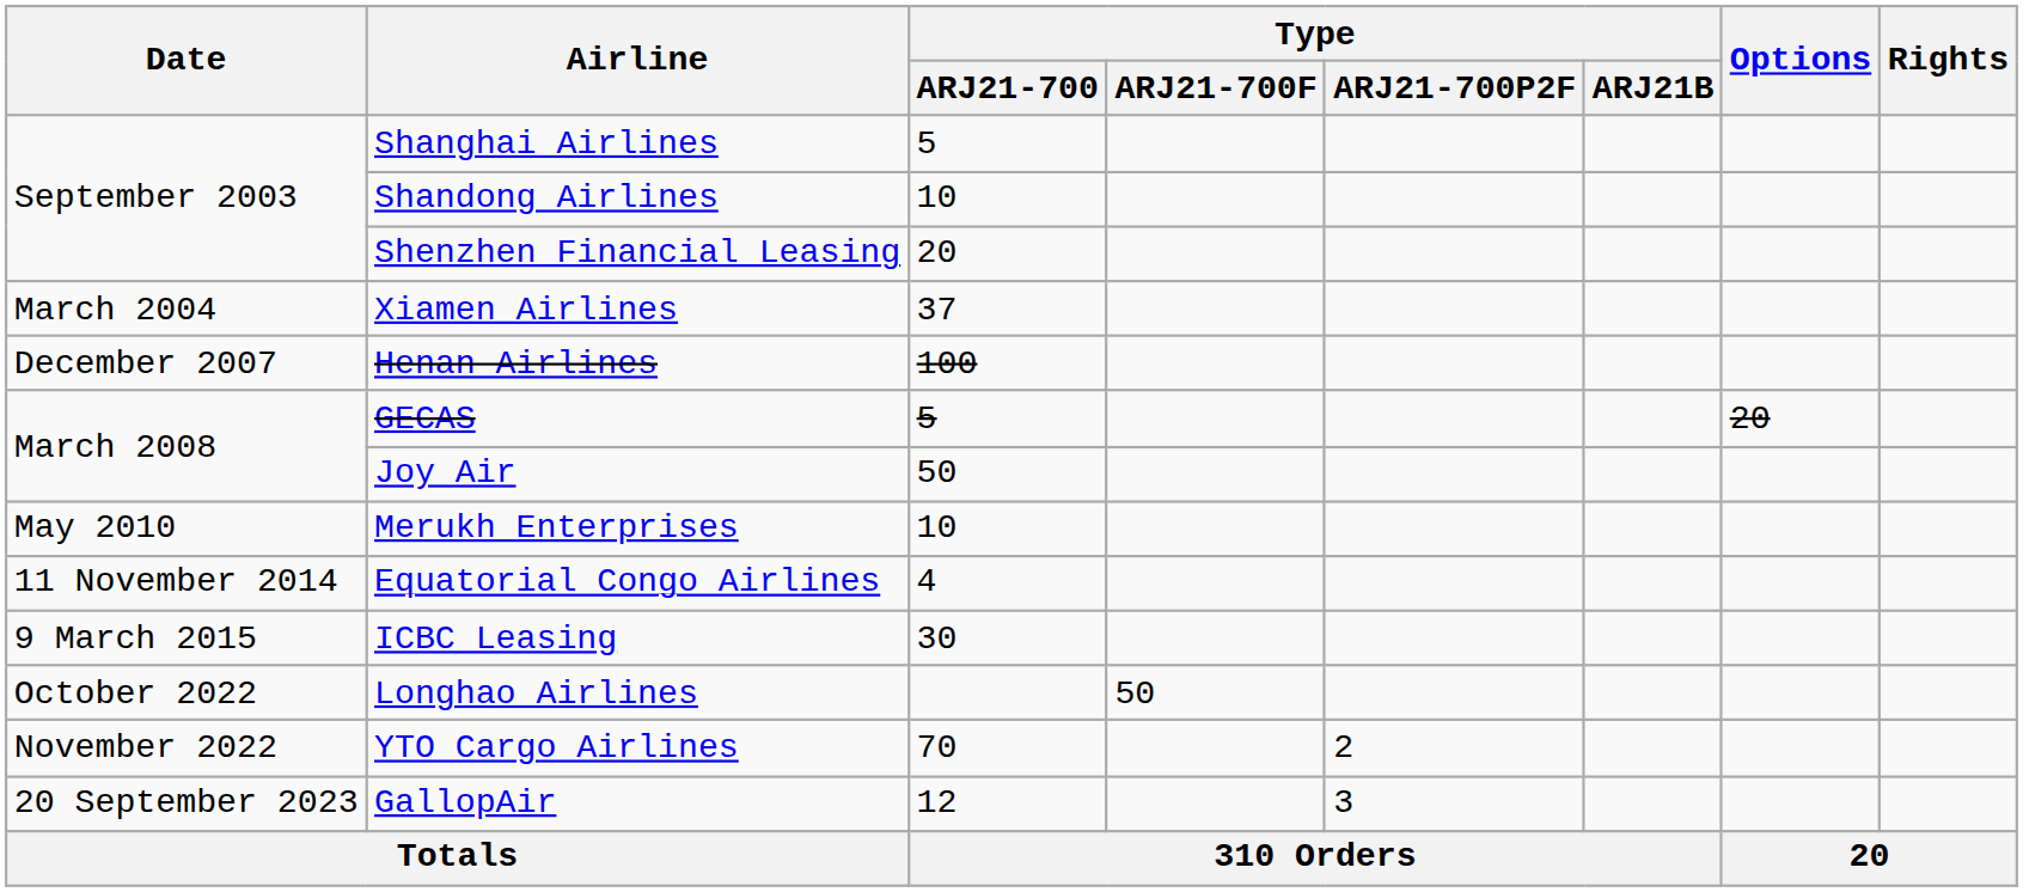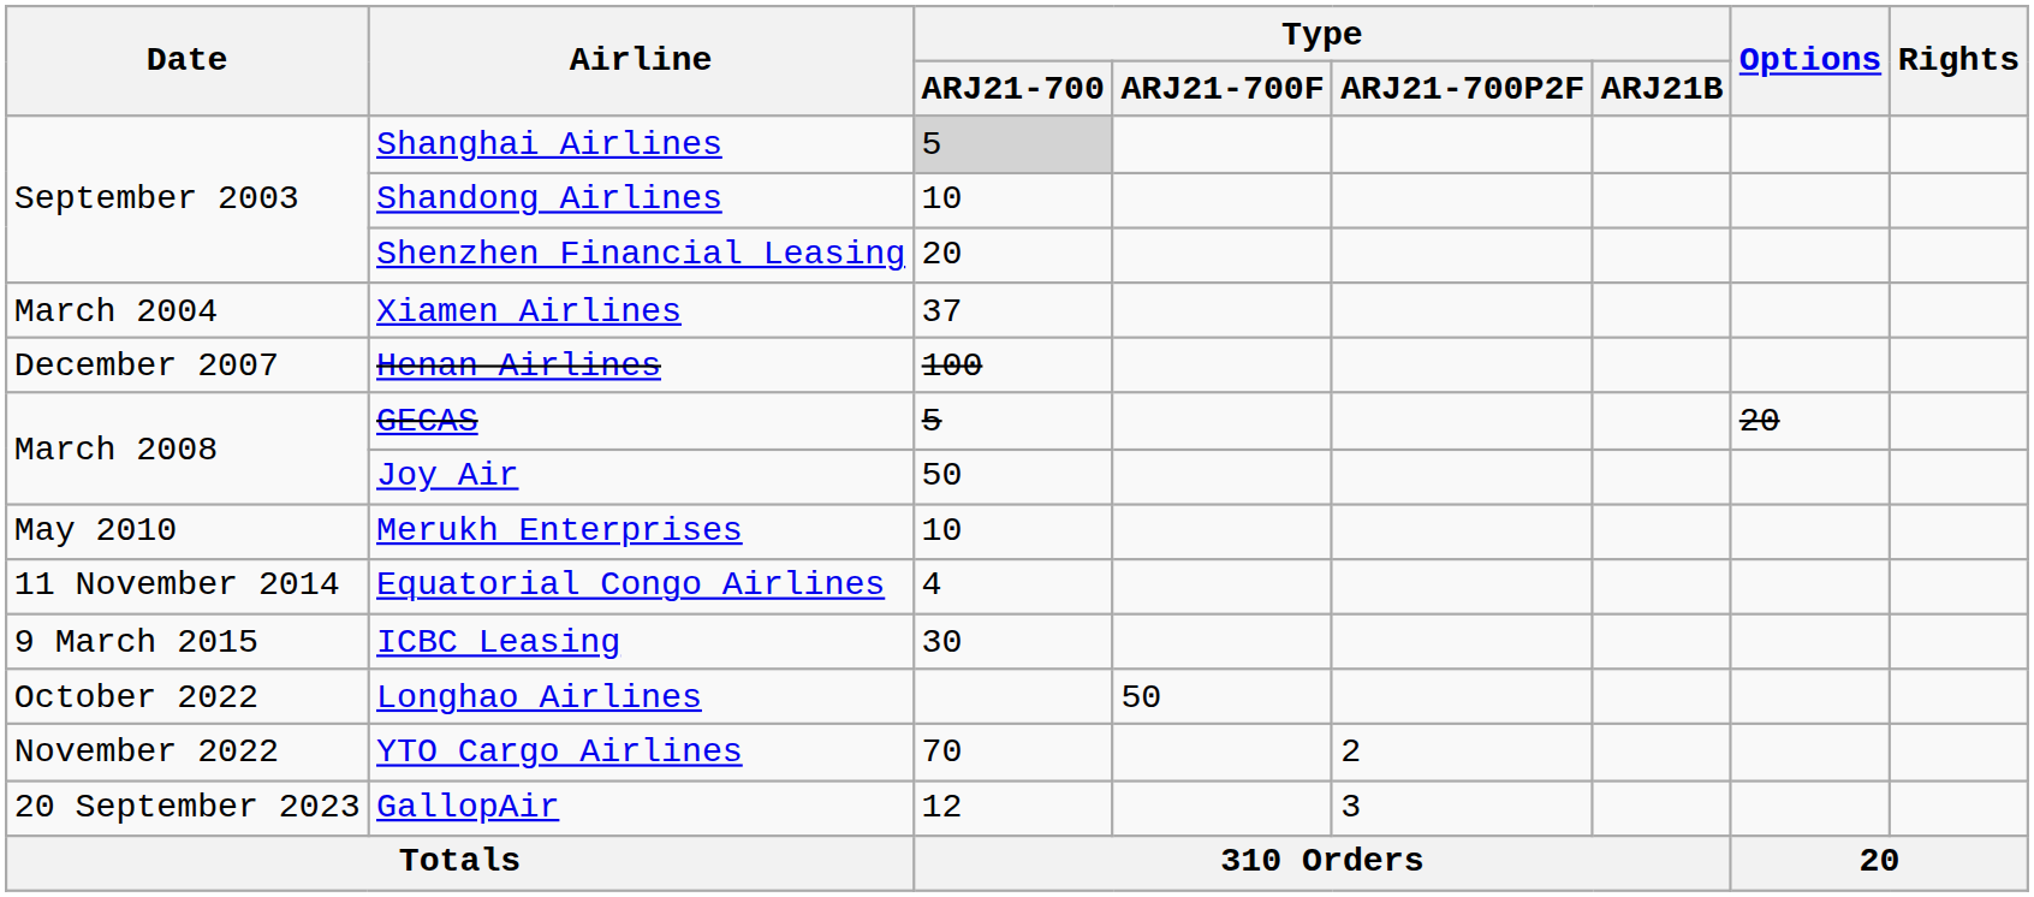Shanghai Airlines | Type / ARJ21-700: no background -> lightgrey background
